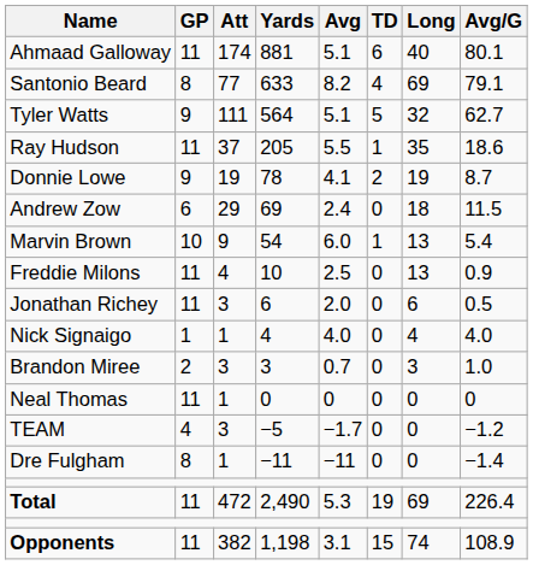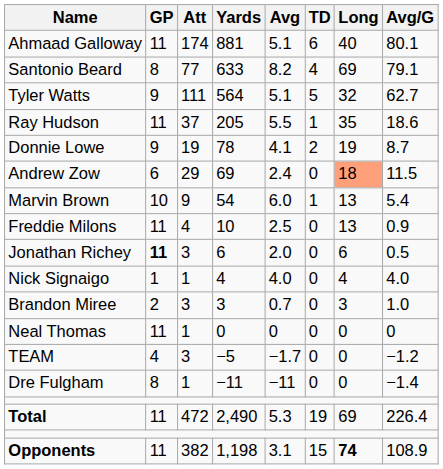Andrew Zow | Long: no background -> lightsalmon background
Jonathan Richey | GP: normal -> bold
Opponents | Long: normal -> bold
